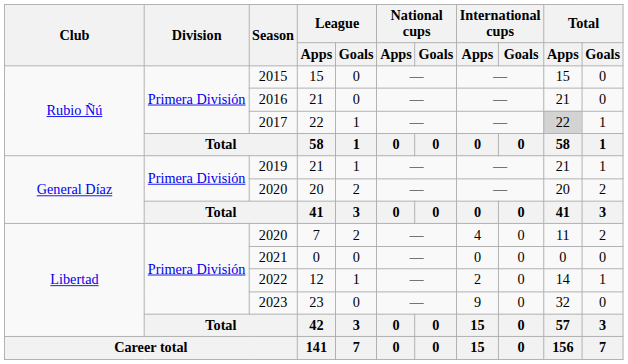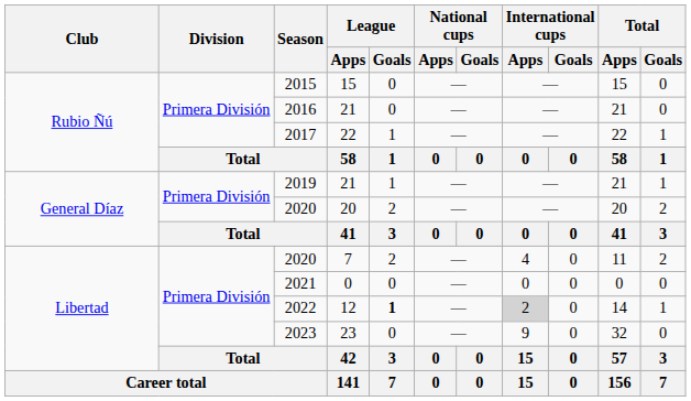2017 | Total / Apps: lightgrey background -> no background
2022 | League / Goals: normal -> bold
2022 | International cups / Apps: no background -> lightgrey background
